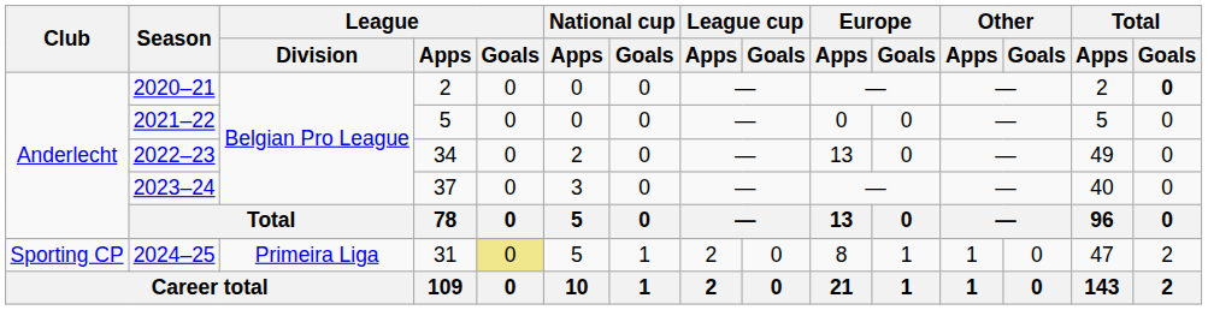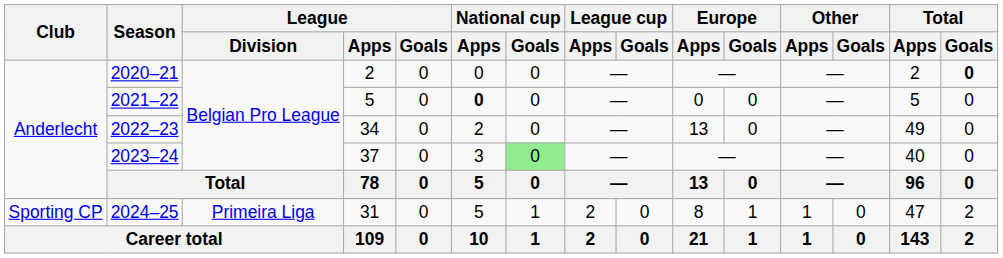2021–22 | National cup / Apps: normal -> bold
2023–24 | National cup / Goals: no background -> lightgreen background
2024–25 | League / Goals: khaki background -> no background
